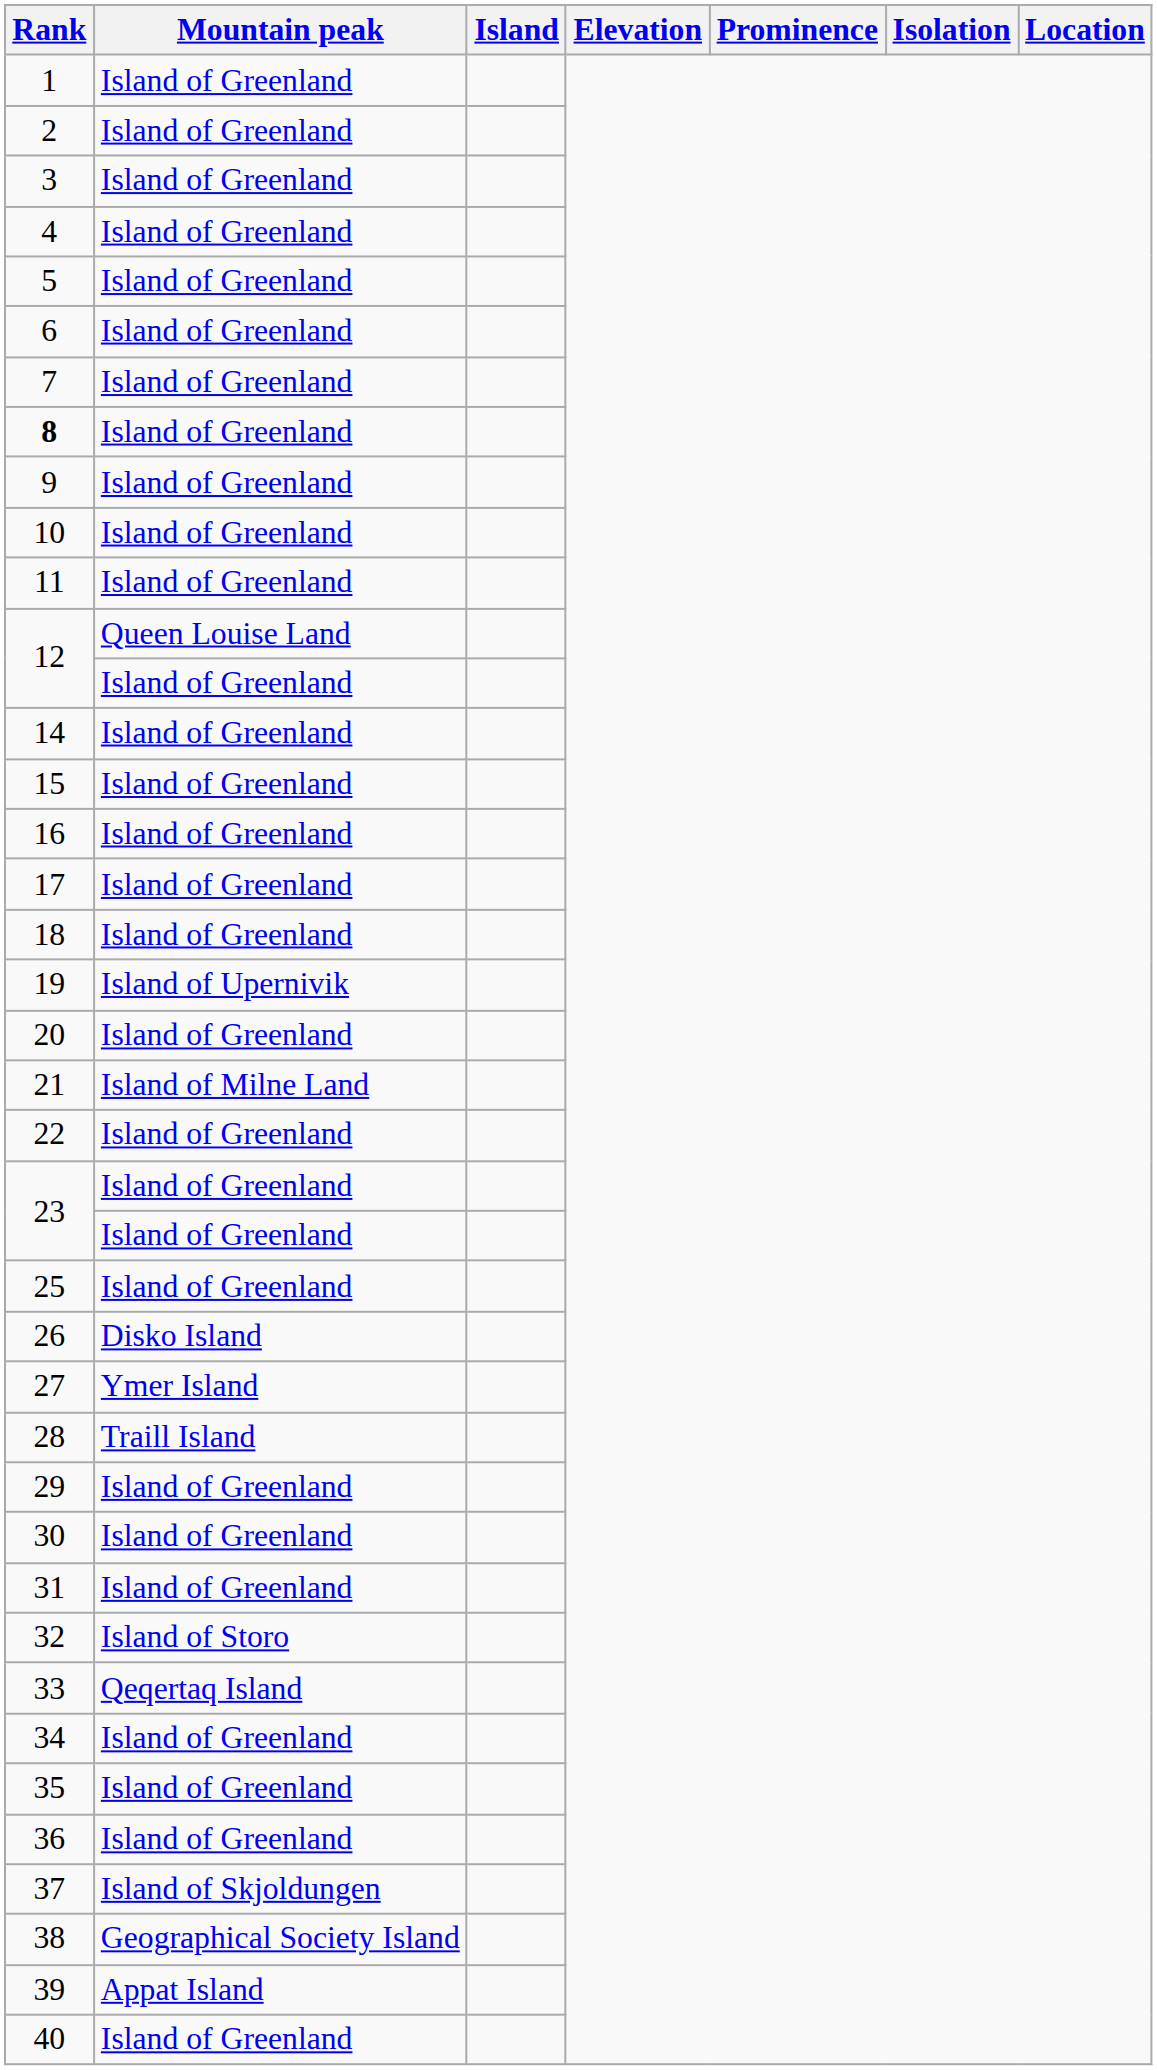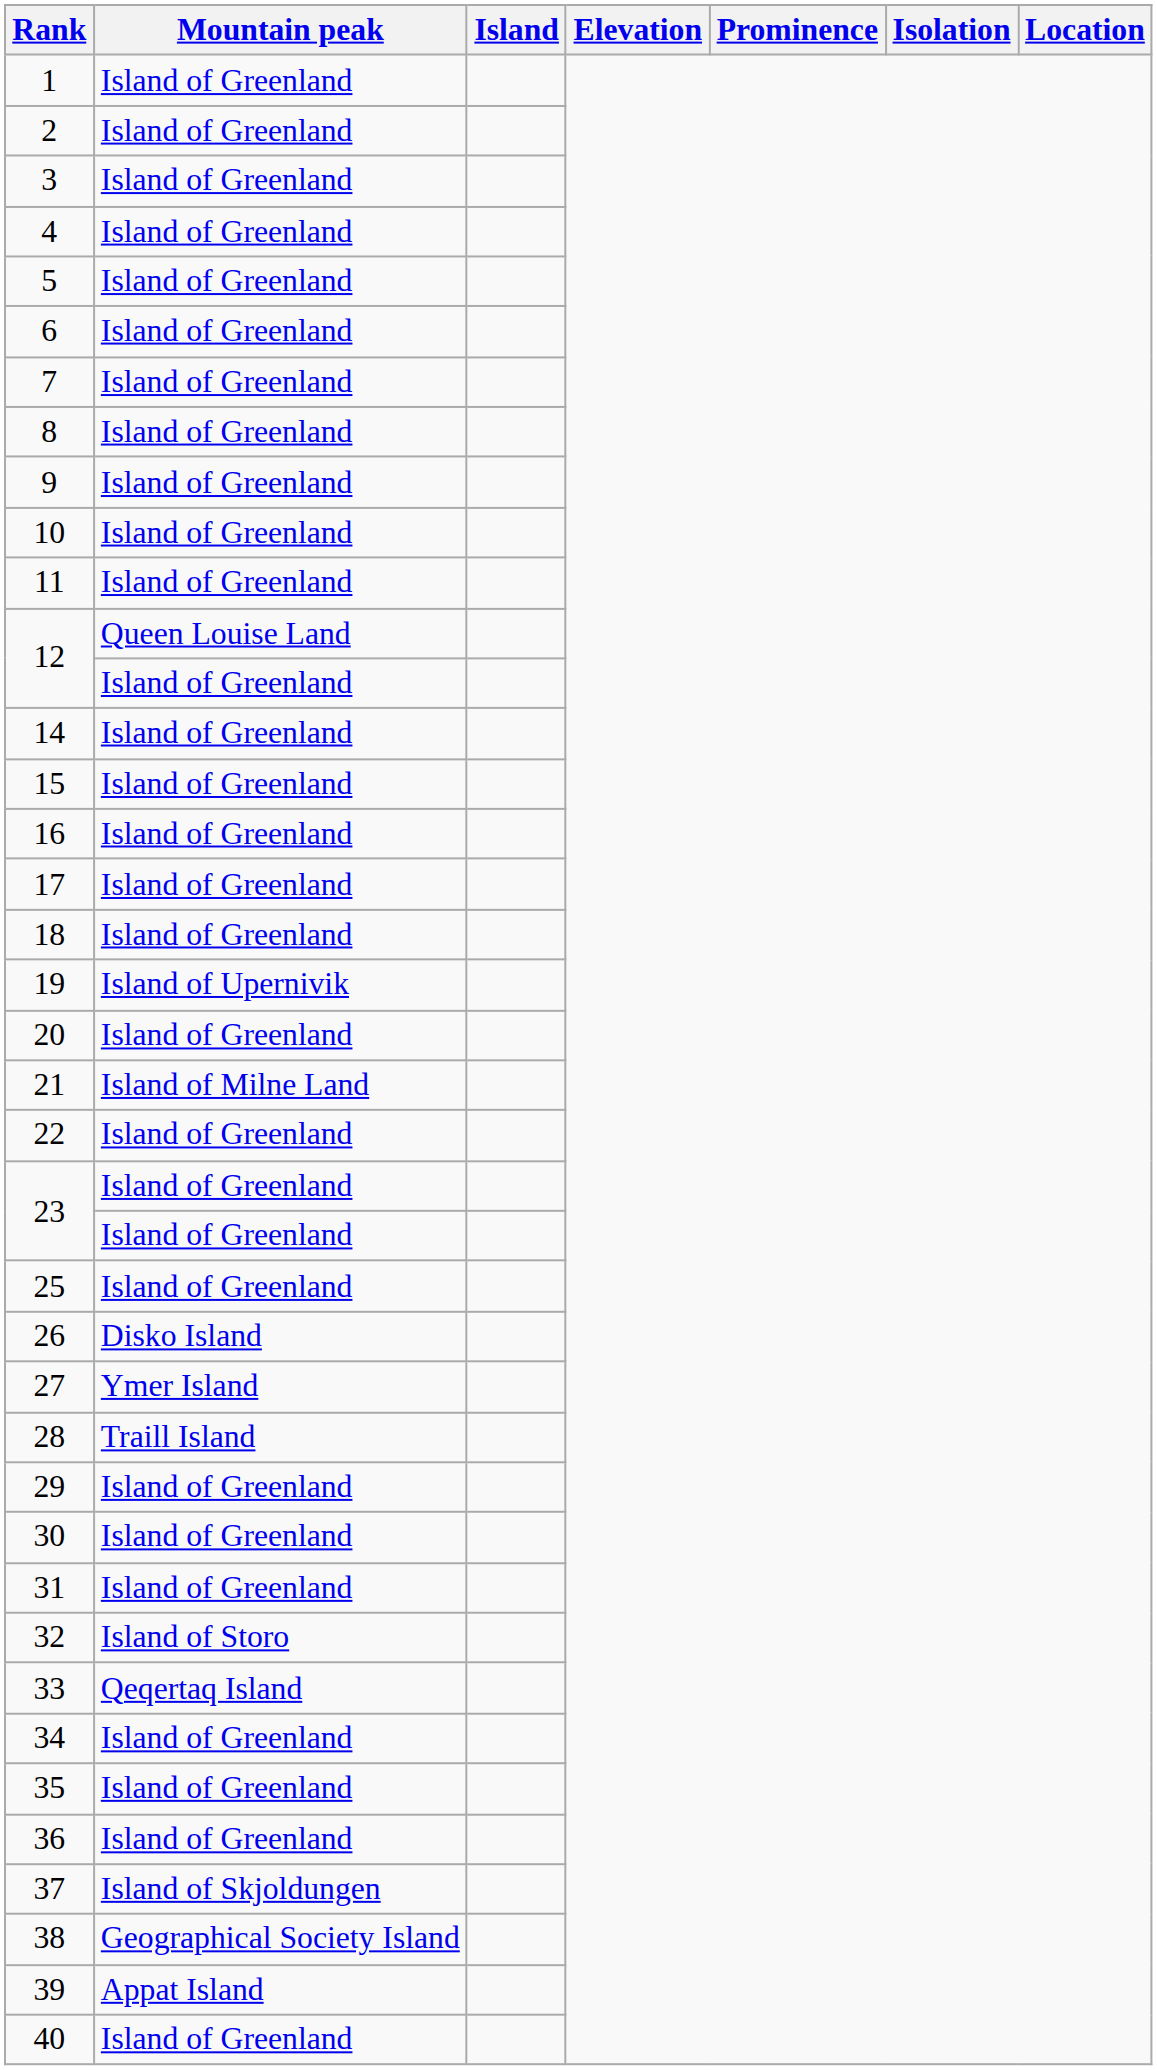8 | Rank: bold -> normal
